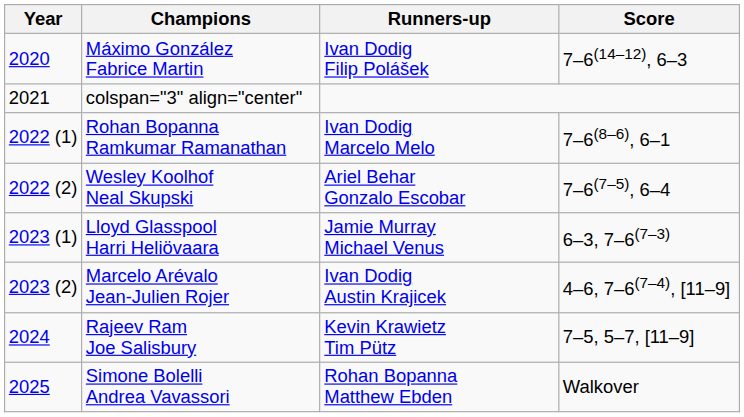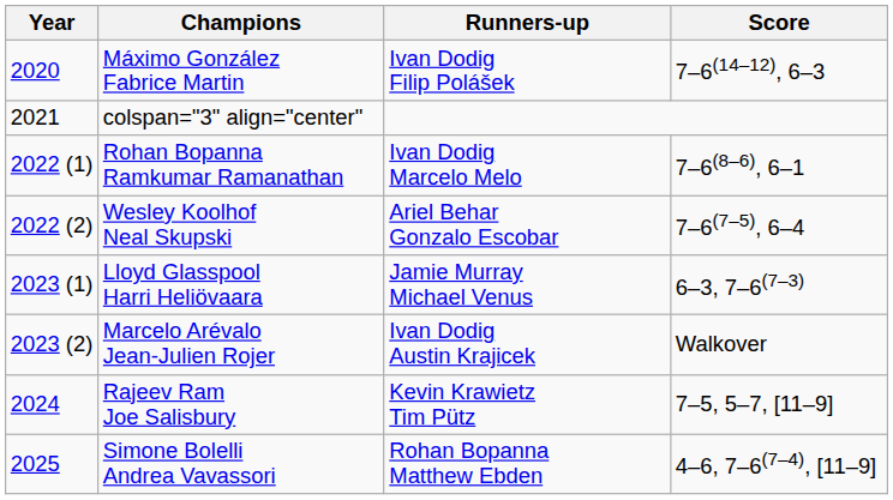Marcelo Arévalo Jean-Julien Rojer | Score: 4–6, 7–6(7–4), [11–9] -> Walkover
Simone Bolelli Andrea Vavassori | Score: Walkover -> 4–6, 7–6(7–4), [11–9]
